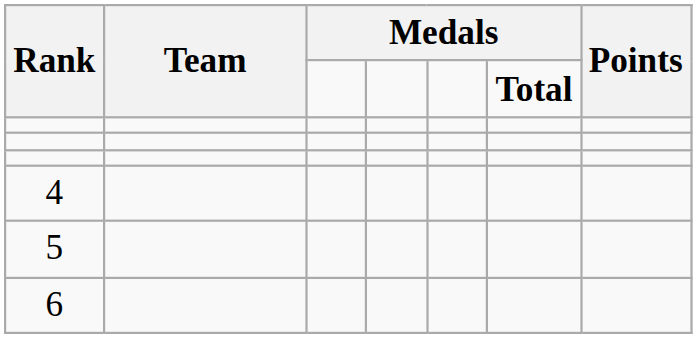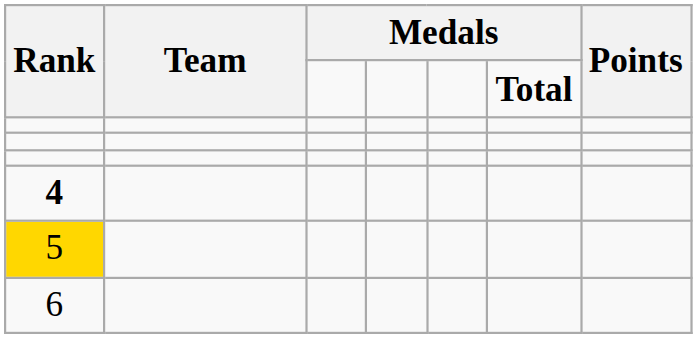4 | Rank: normal -> bold
5 | Rank: no background -> gold background
